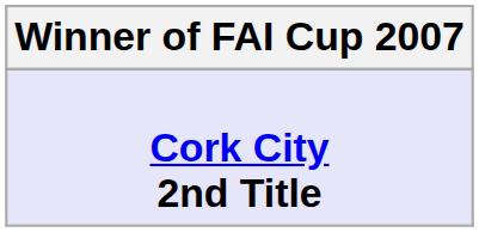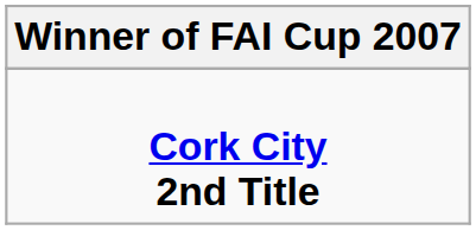row 2 | column 1: lavender background -> no background
